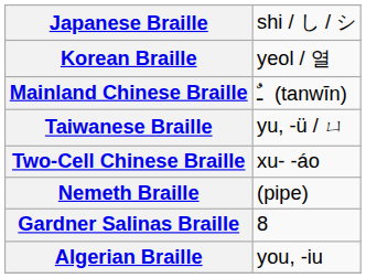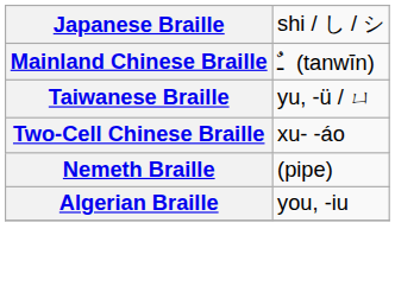- row: Korean Braille | yeol / 열
- row: Gardner Salinas Braille | 8
